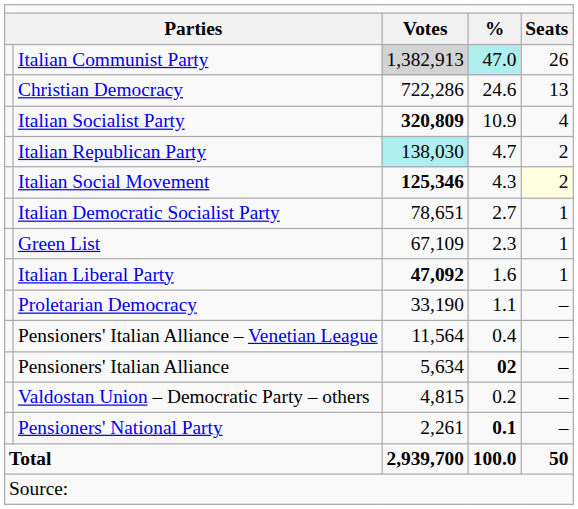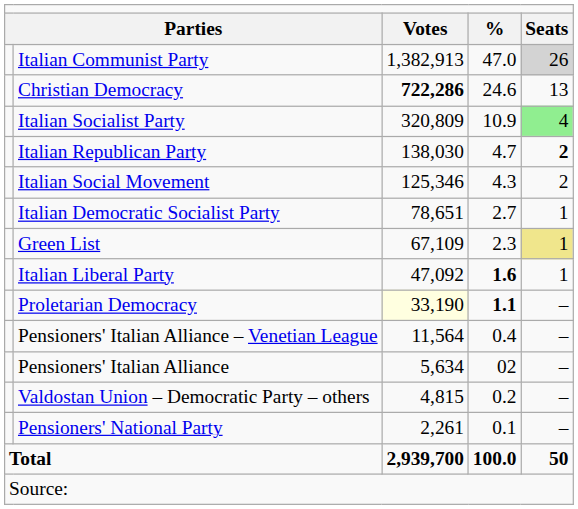Italian Communist Party | column 3: lightgrey background -> no background
Italian Communist Party | column 4: paleturquoise background -> no background
Italian Communist Party | column 5: no background -> lightgrey background
Christian Democracy | column 3: normal -> bold
Italian Socialist Party | column 3: bold -> normal
Italian Socialist Party | column 5: no background -> lightgreen background
Italian Republican Party | column 3: paleturquoise background -> no background
Italian Republican Party | column 5: normal -> bold
Italian Social Movement | column 3: bold -> normal
Italian Social Movement | column 5: lightyellow background -> no background
Green List | column 5: no background -> khaki background
Italian Liberal Party | column 3: bold -> normal
Italian Liberal Party | column 4: normal -> bold
Proletarian Democracy | column 3: no background -> lightyellow background
Proletarian Democracy | column 4: normal -> bold
Pensioners' Italian Alliance | column 4: bold -> normal
Pensioners' National Party | column 4: bold -> normal
